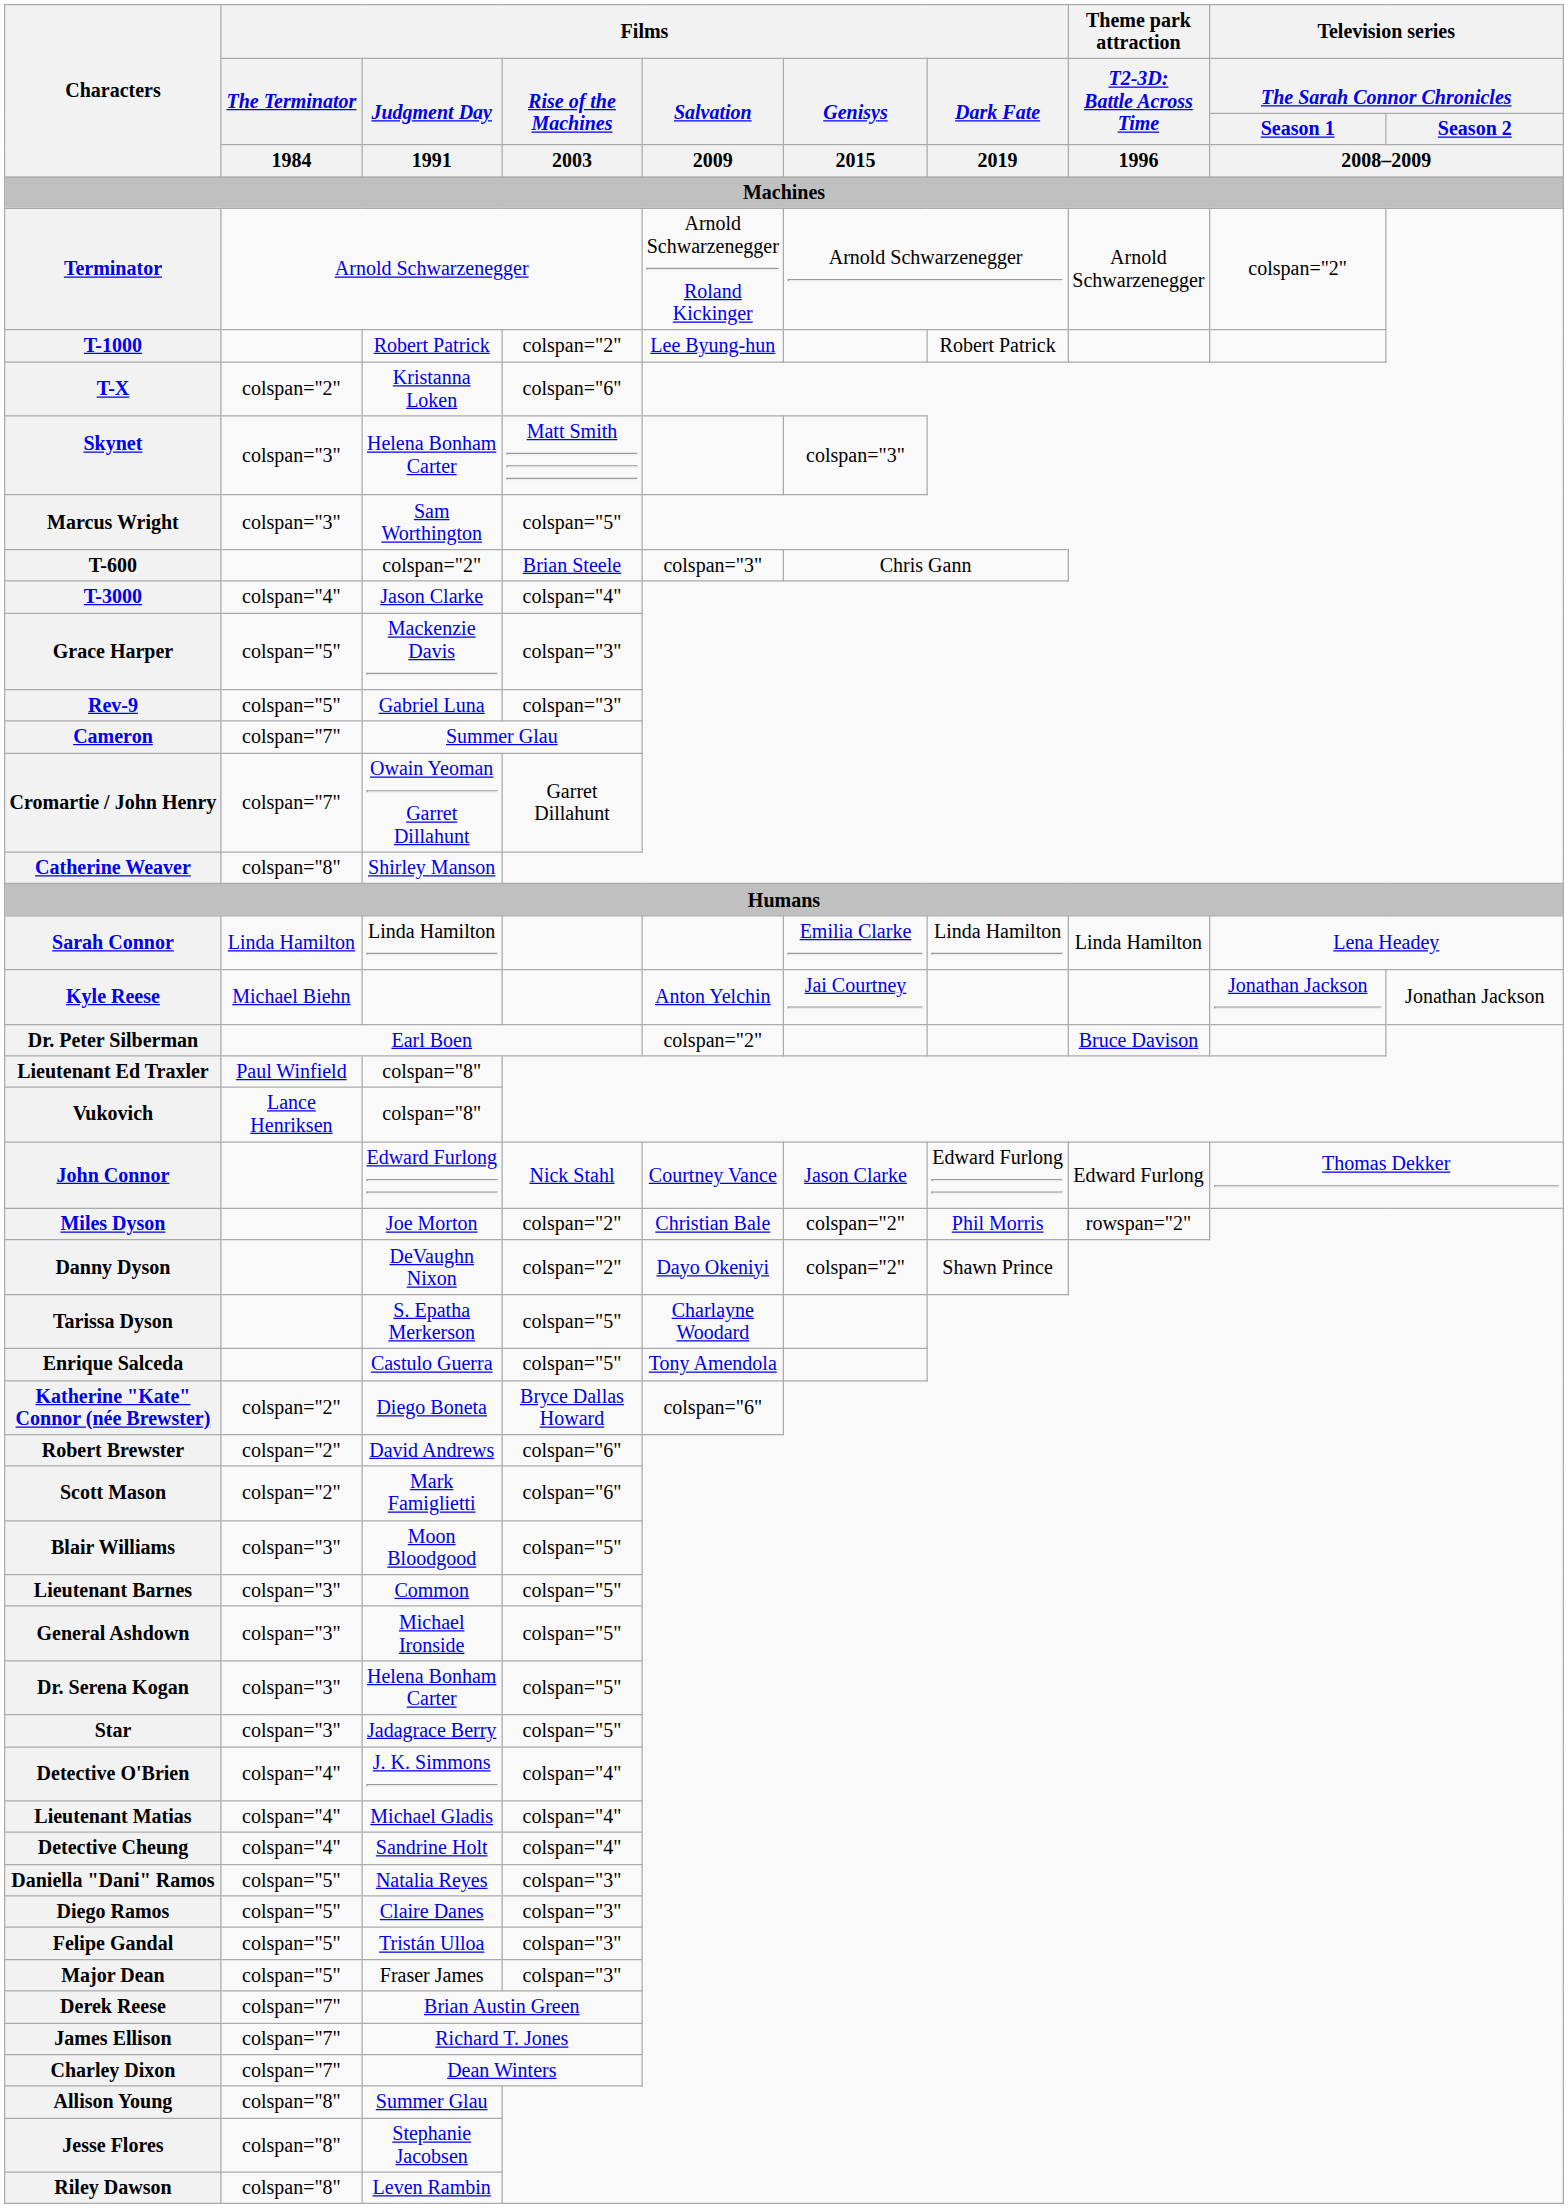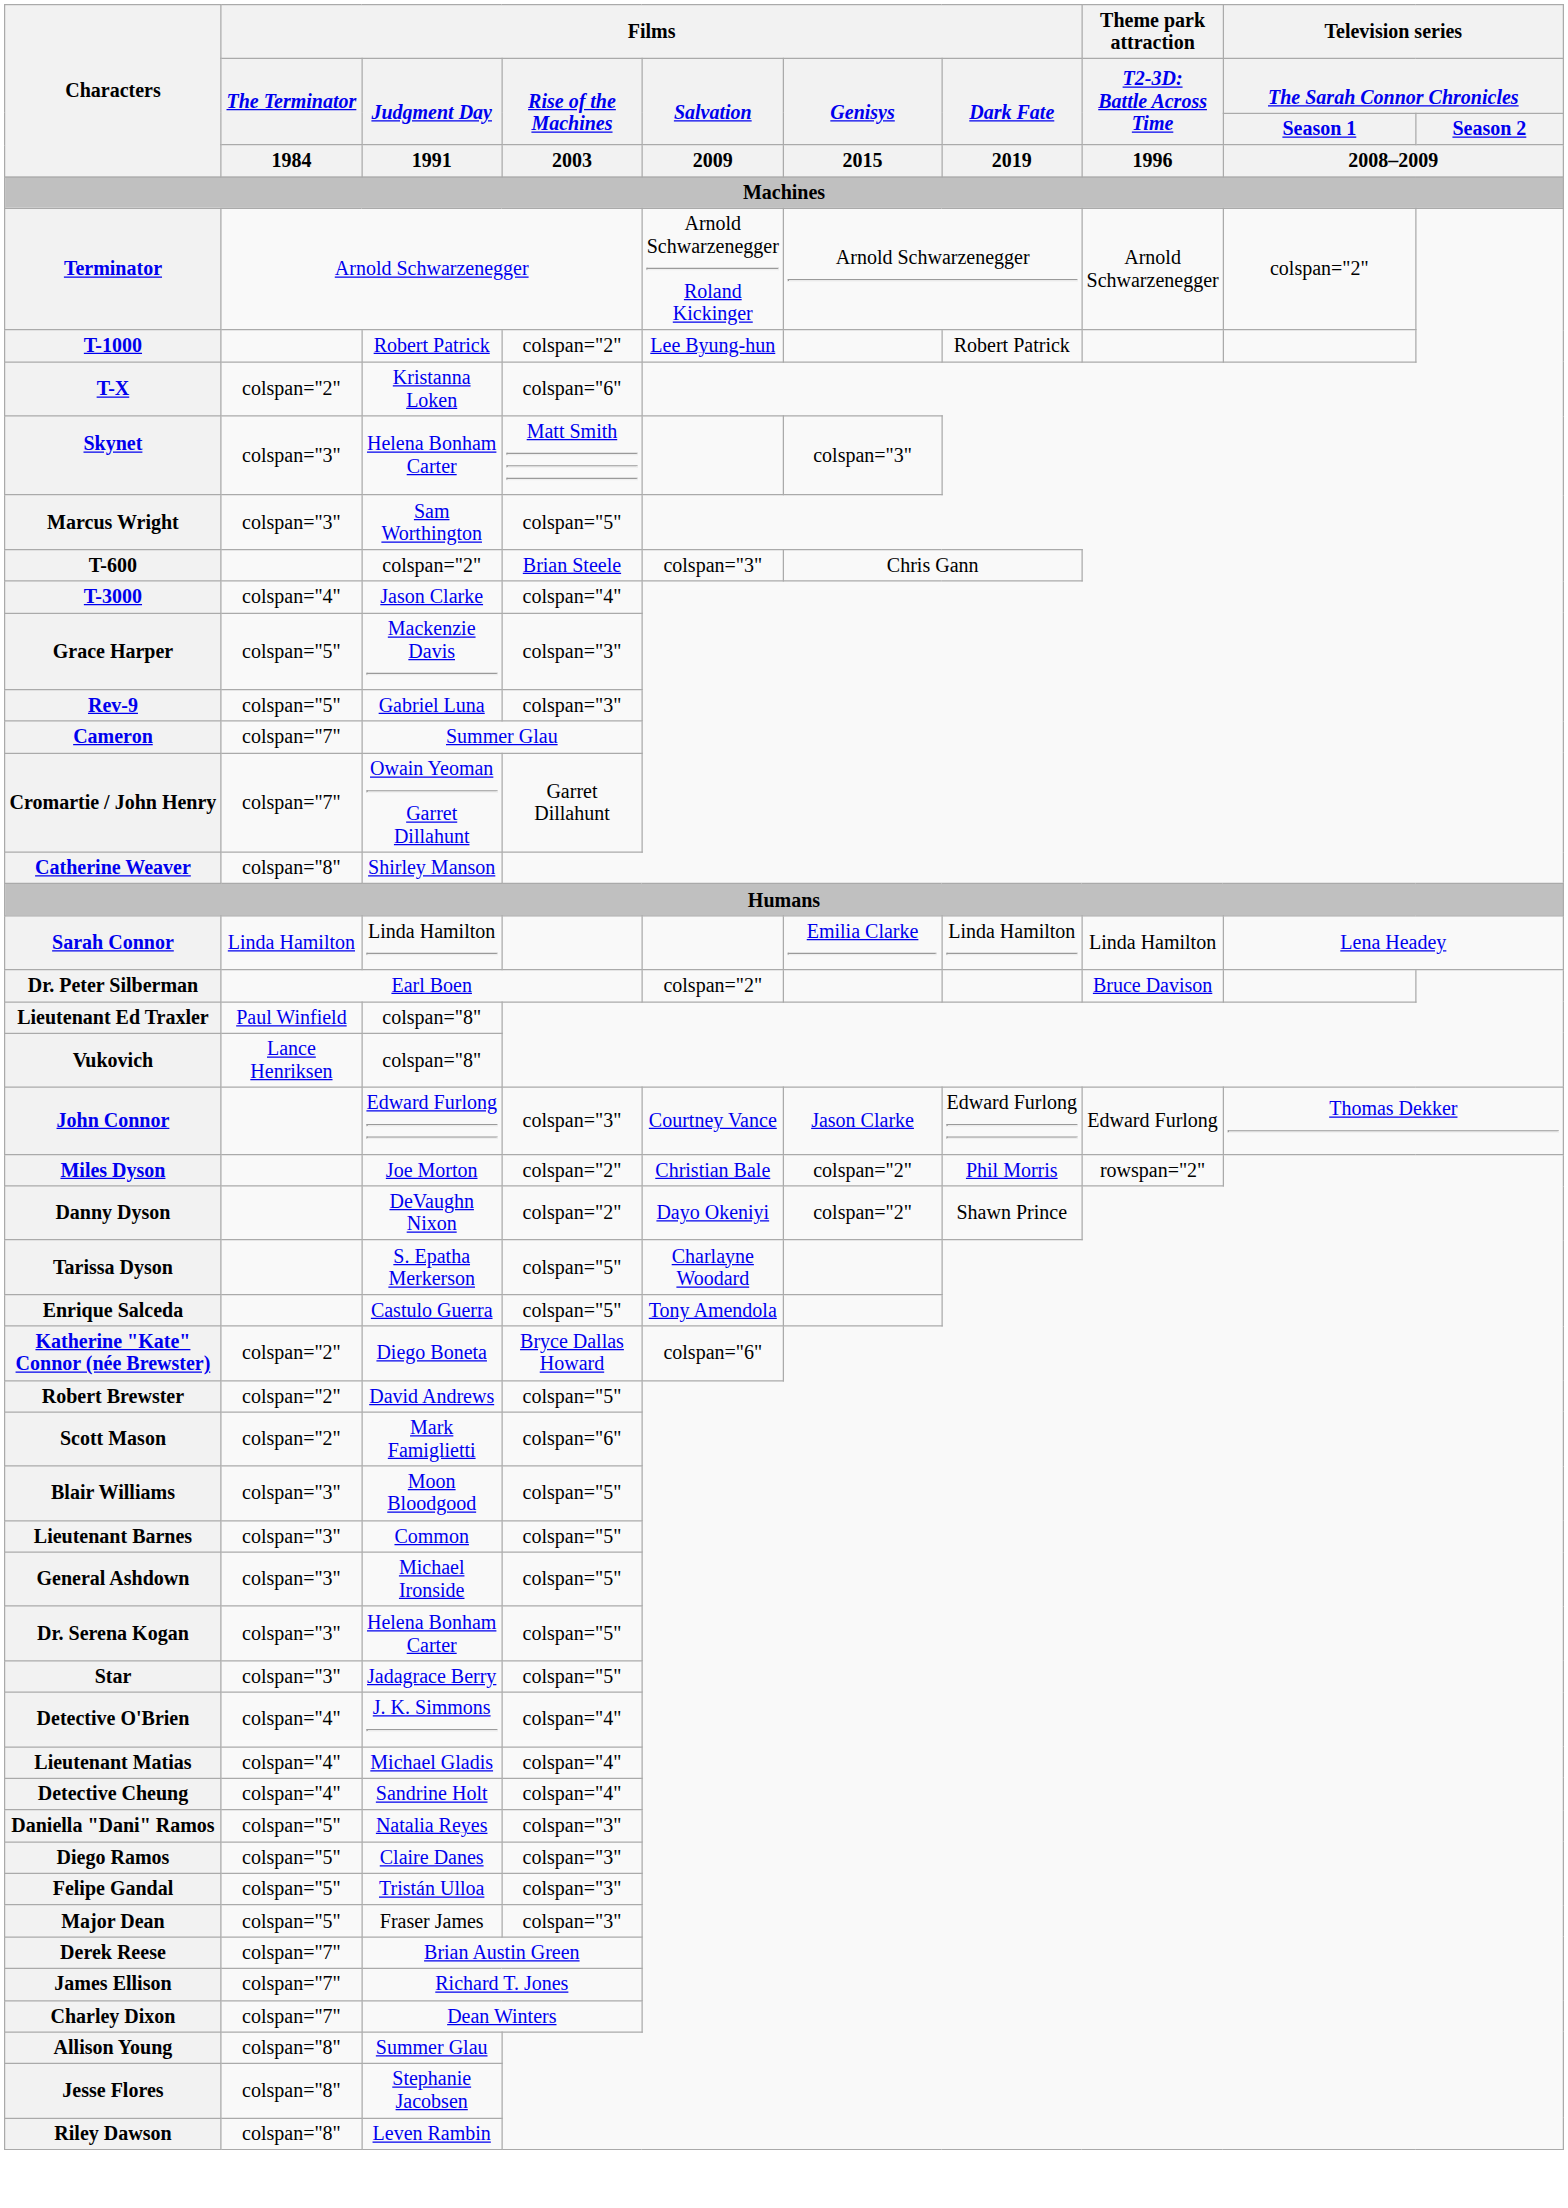- row: Kyle Reese | Michael Biehn | Anton Yelchin | Jai Courtney | Jonathan Jackson | Jonathan Jackson
John Connor | Films / Rise of the Machines / 2003: Nick Stahl -> colspan="3"
Robert Brewster | Films / Rise of the Machines / 2003: colspan="6" -> colspan="5"
